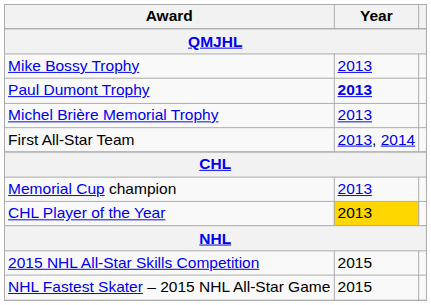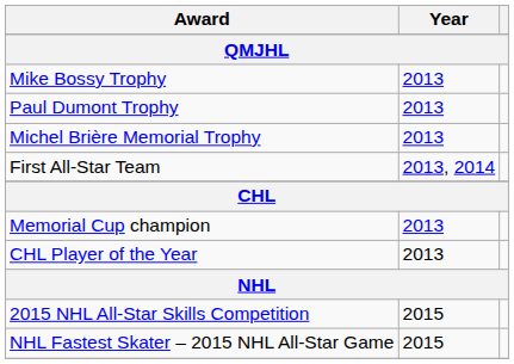Paul Dumont Trophy | Year: bold -> normal
CHL Player of the Year | Year: gold background -> no background
